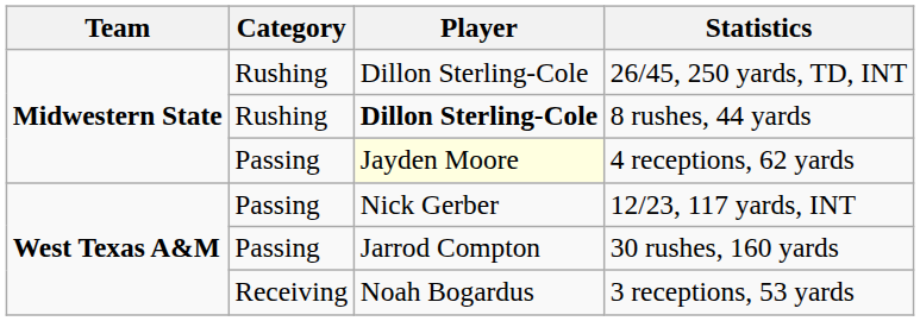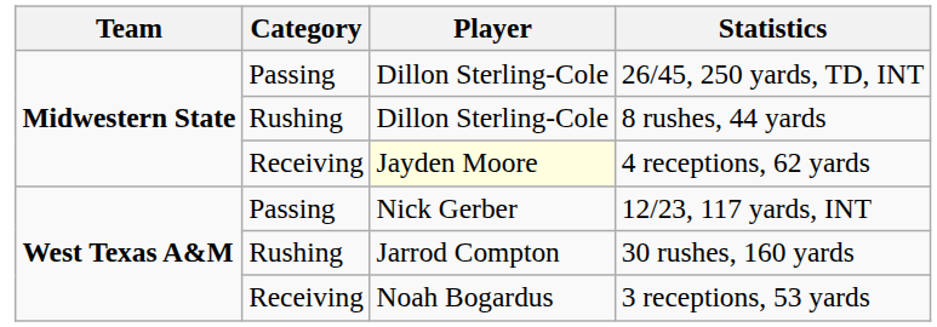26/45, 250 yards, TD, INT | Category: Rushing -> Passing
8 rushes, 44 yards | Player: bold -> normal
4 receptions, 62 yards | Category: Passing -> Receiving
30 rushes, 160 yards | Category: Passing -> Rushing
